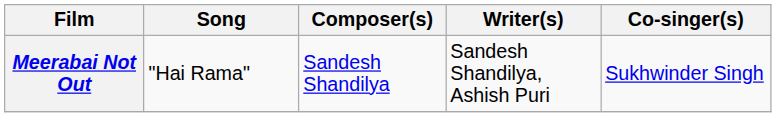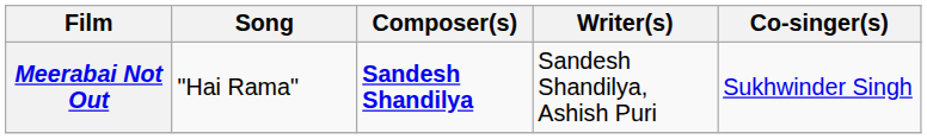Meerabai Not Out | Composer(s): normal -> bold
